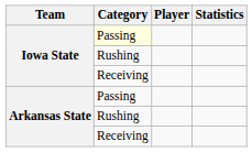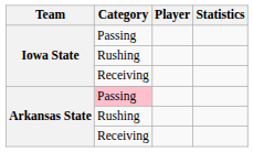Iowa State / Passing | Category: lightyellow background -> no background
Arkansas State / Passing | Category: no background -> pink background
